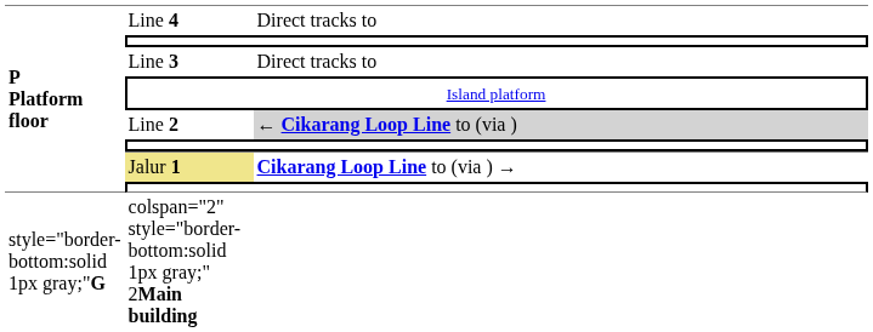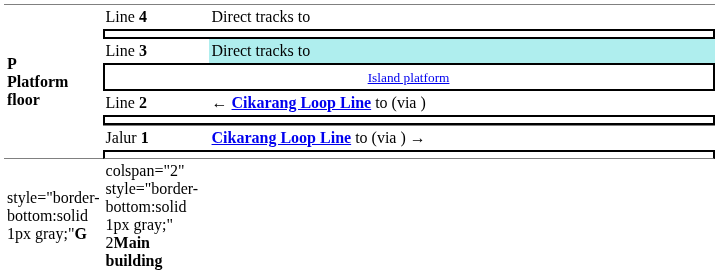Line 3 | column 3: no background -> paleturquoise background
Line 2 | column 3: lightgrey background -> no background
Jalur 1 | column 2: khaki background -> no background
